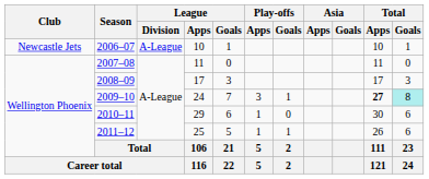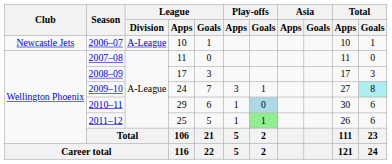2009–10 | Total / Apps: bold -> normal
2010–11 | Play-offs / Goals: no background -> lightblue background
2011–12 | Play-offs / Goals: no background -> lightgreen background
